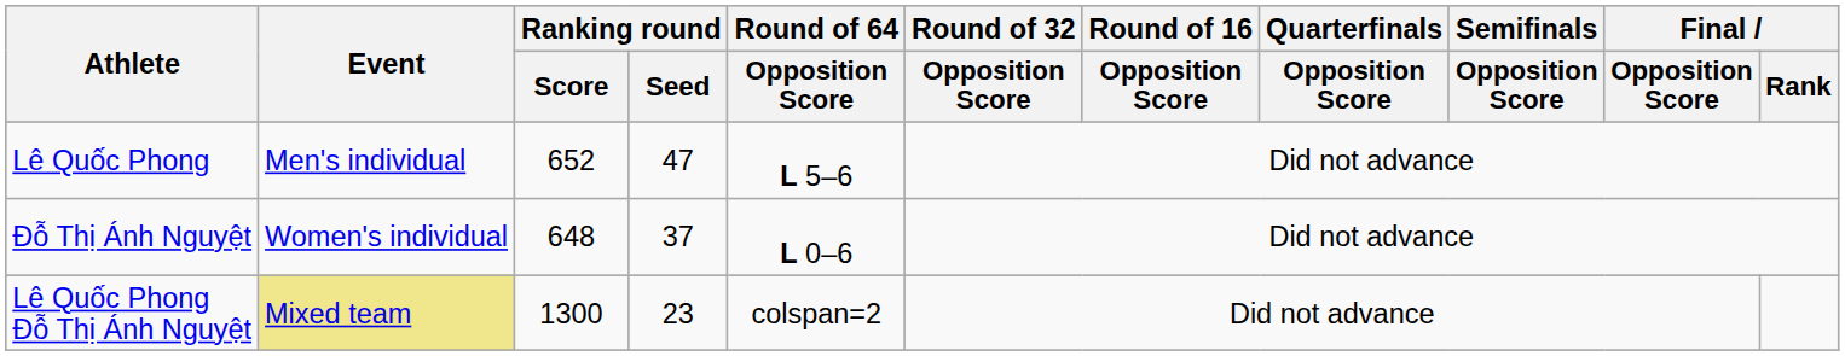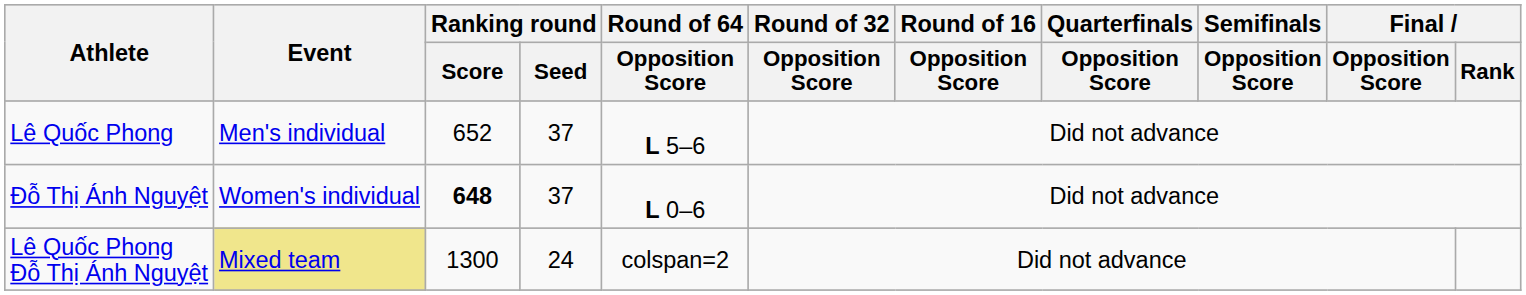Lê Quốc Phong | Ranking round / Seed: 47 -> 37
Đỗ Thị Ánh Nguyệt | Ranking round / Score: normal -> bold
Lê Quốc Phong Đỗ Thị Ánh Nguyệt | Ranking round / Seed: 23 -> 24
